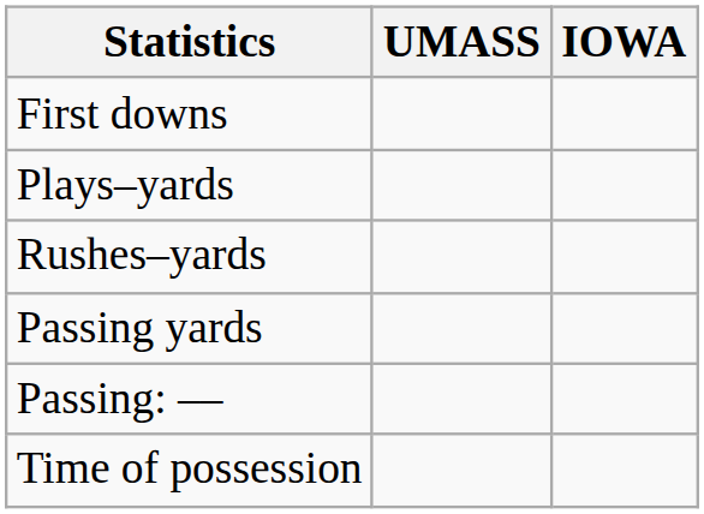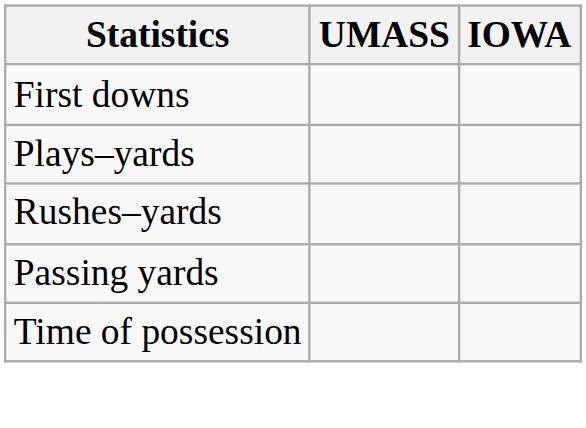- row: Passing: ––
